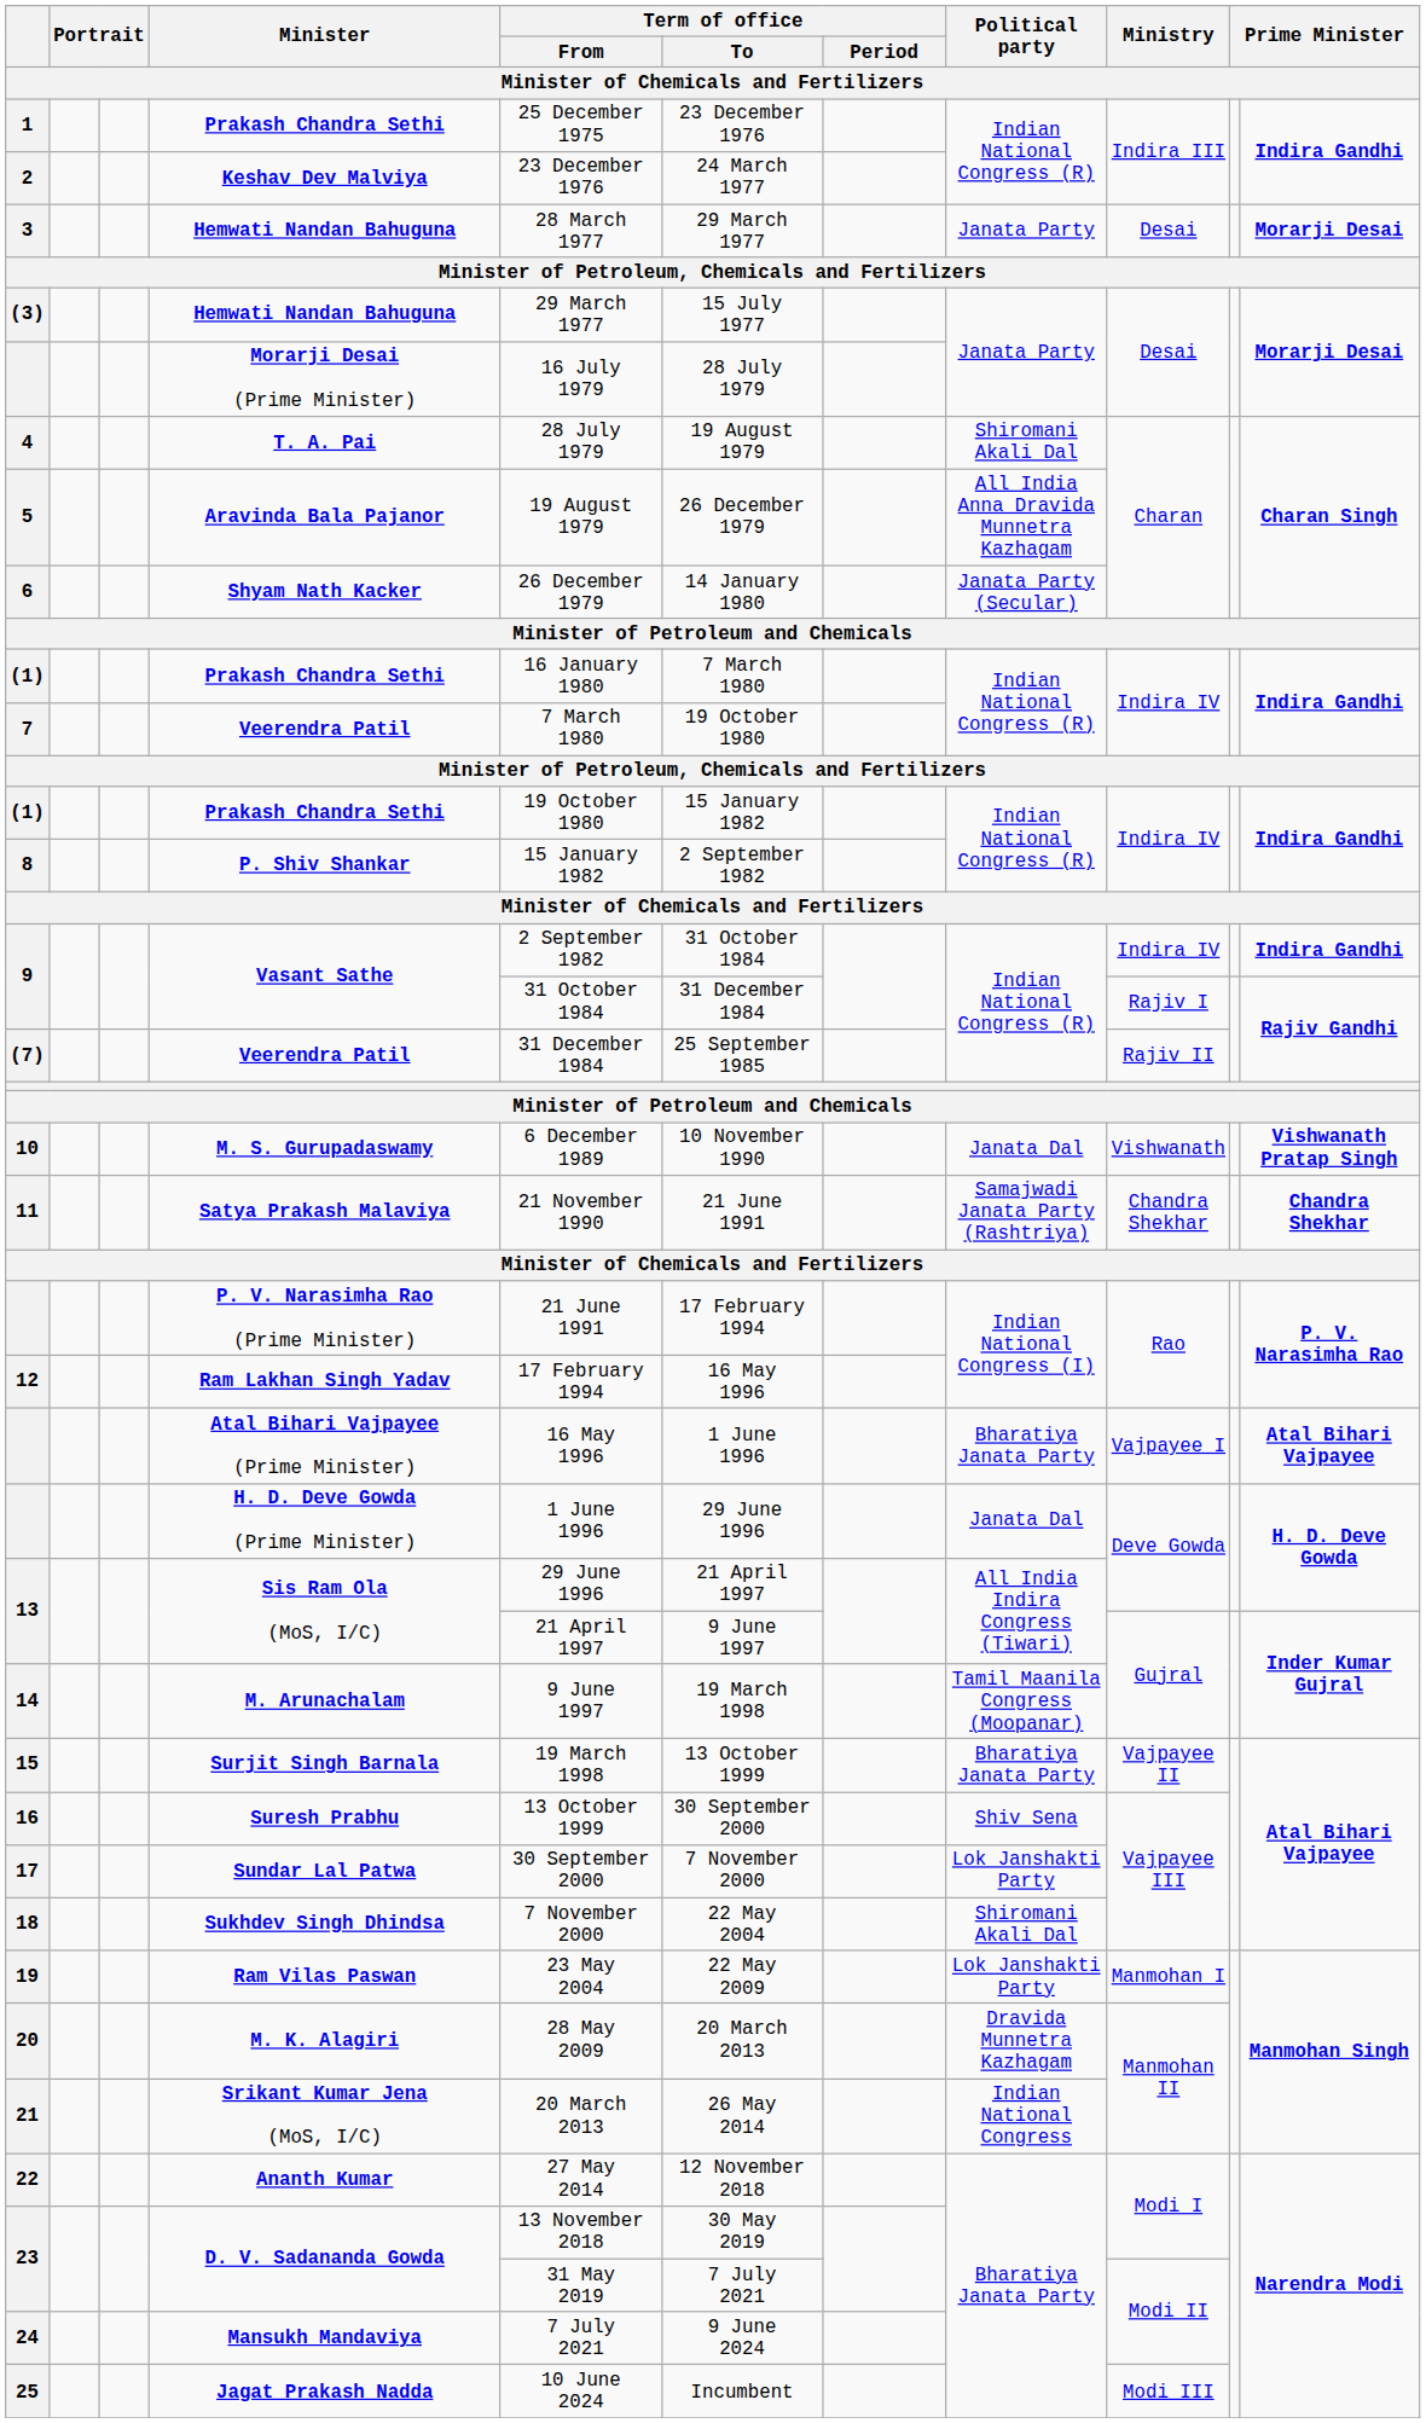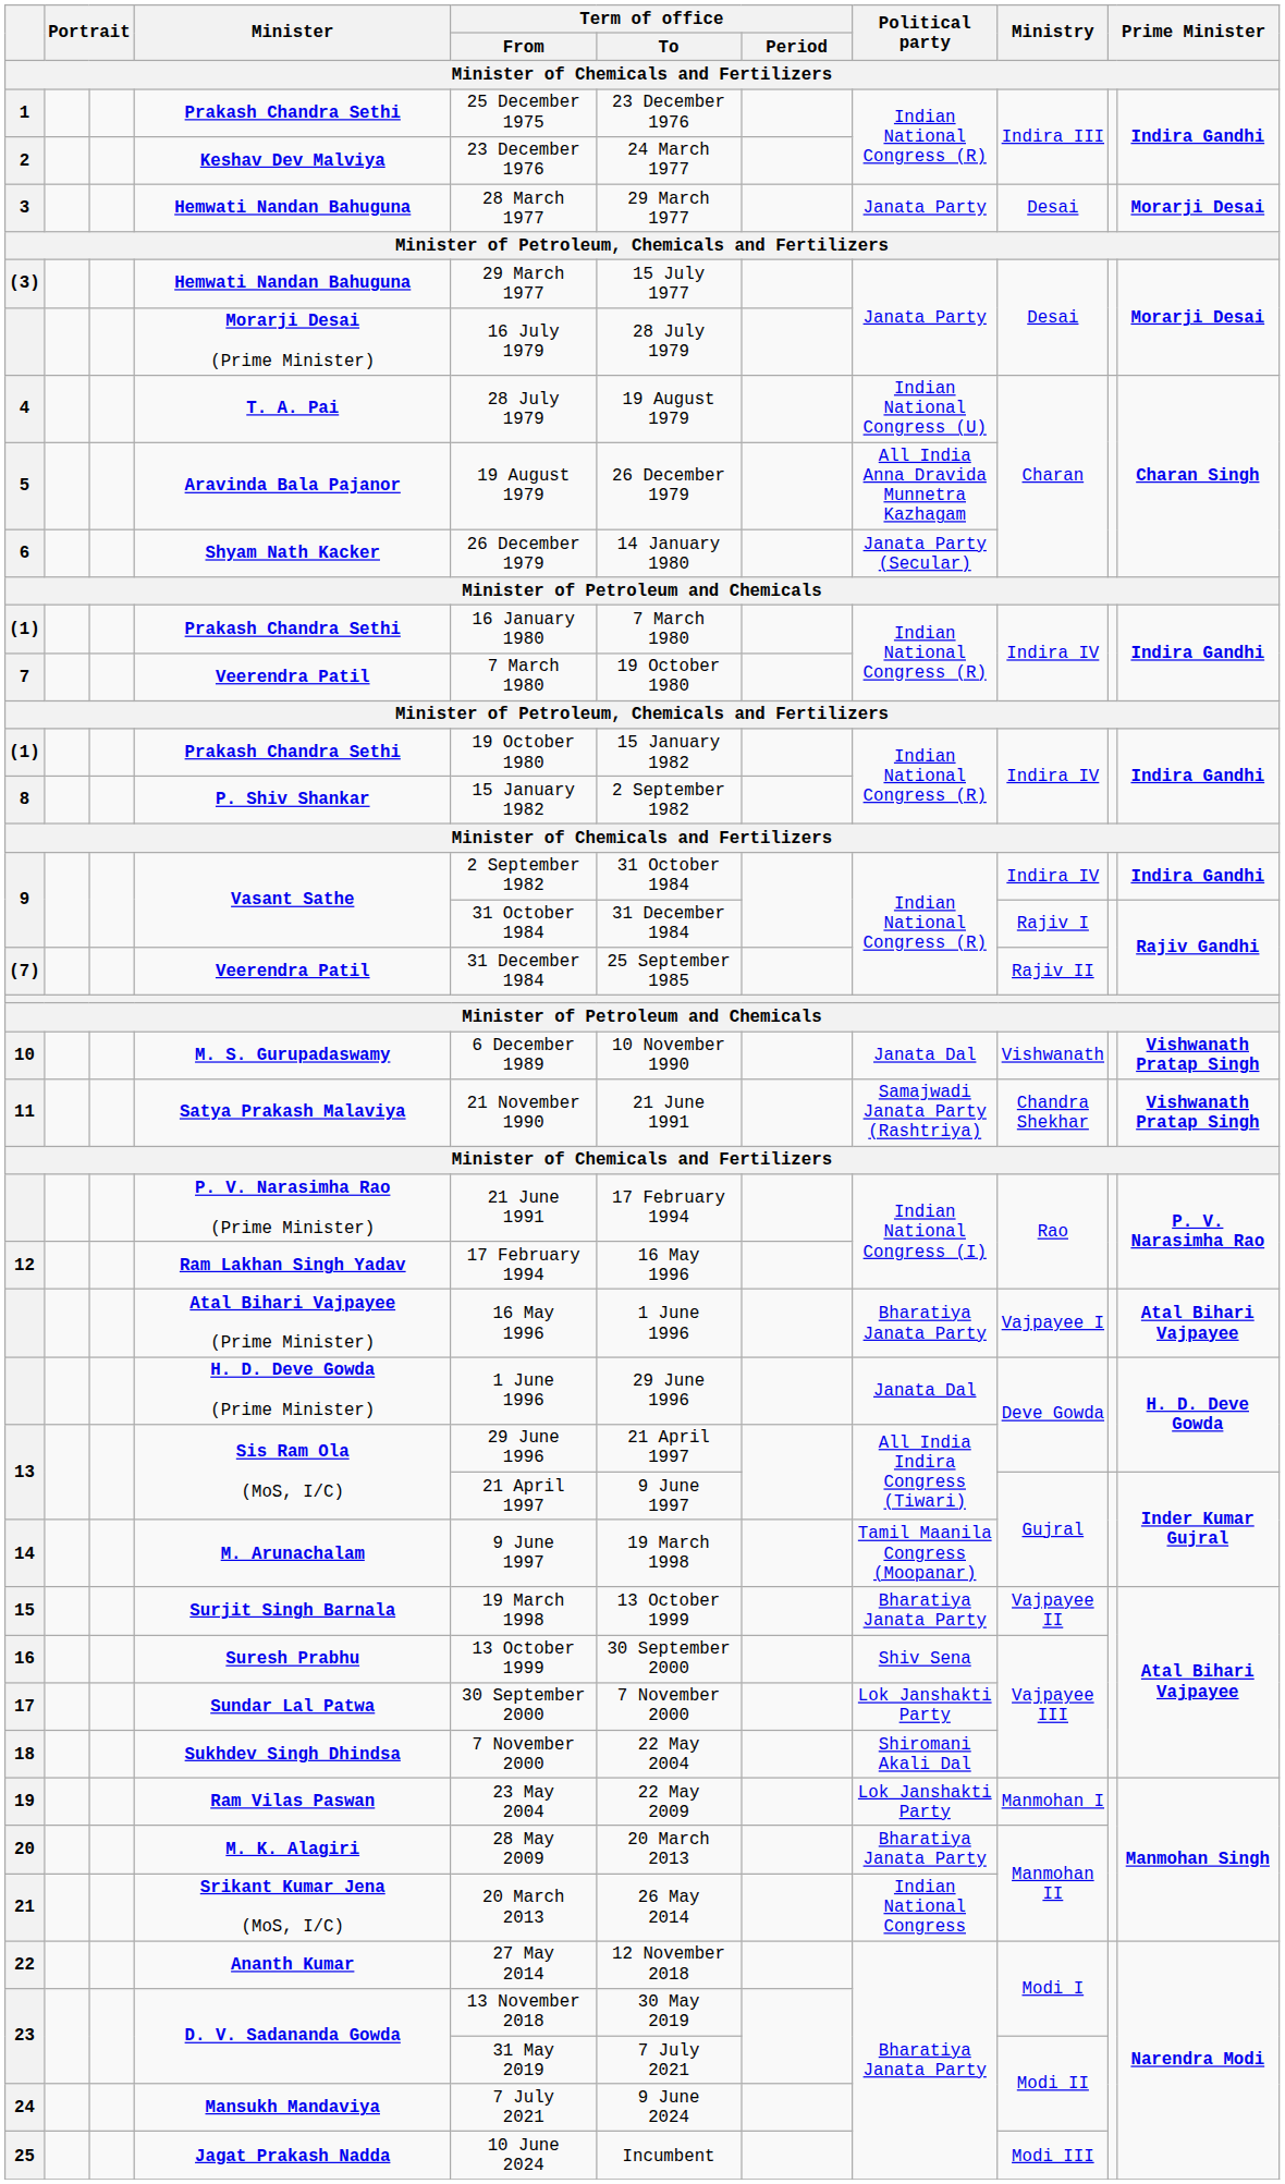4 | Political party: Shiromani Akali Dal -> Indian National Congress (U)
11 | column 11: Chandra Shekhar -> Vishwanath Pratap Singh
20 | Political party: Dravida Munnetra Kazhagam -> Bharatiya Janata Party
